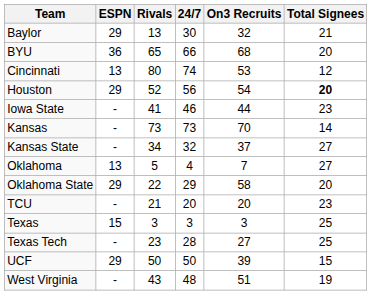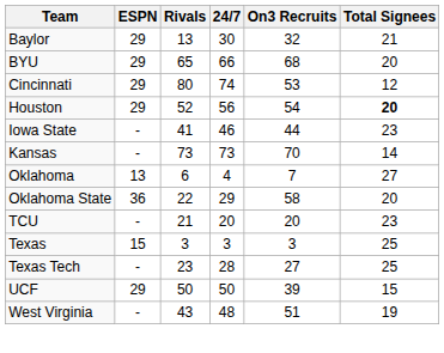BYU | ESPN: 36 -> 29
Cincinnati | ESPN: 13 -> 29
- row: Kansas State | - | 34 | 32 | 37 | 27
Oklahoma | Rivals: 5 -> 6
Oklahoma State | ESPN: 29 -> 36
